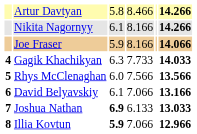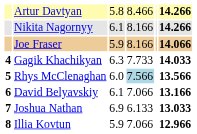Rhys McClenaghan | column 4: no background -> lightblue background
Joshua Nathan | column 3: bold -> normal
Illia Kovtun | column 3: bold -> normal
